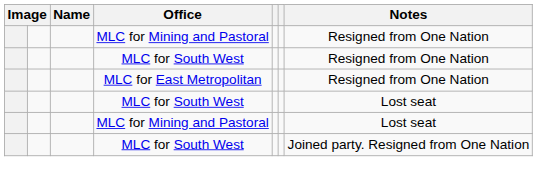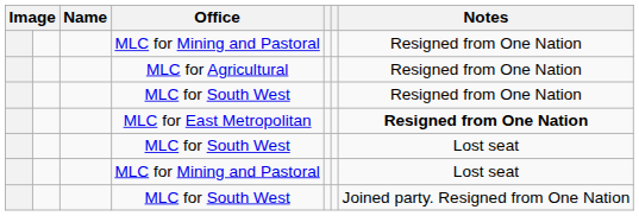+ row: MLC for Agricultural | Resigned from One Nation
MLC for East Metropolitan | Notes: normal -> bold
